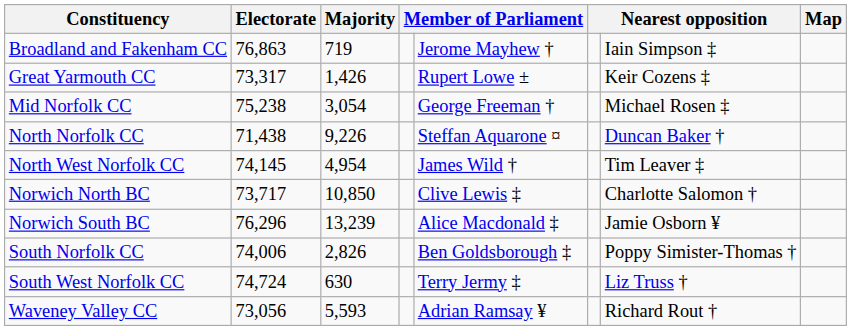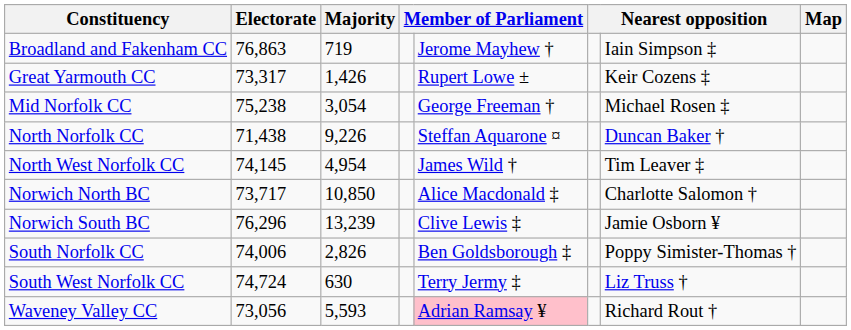Norwich North BC | column 5: Clive Lewis ‡ -> Alice Macdonald ‡
Norwich South BC | column 5: Alice Macdonald ‡ -> Clive Lewis ‡
Waveney Valley CC | column 5: no background -> pink background
